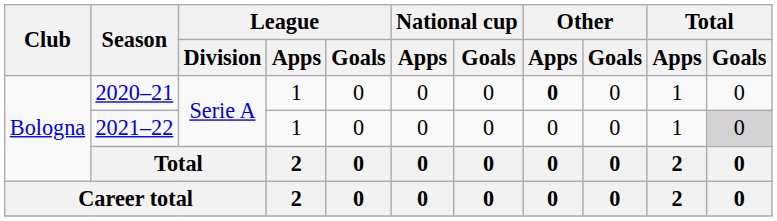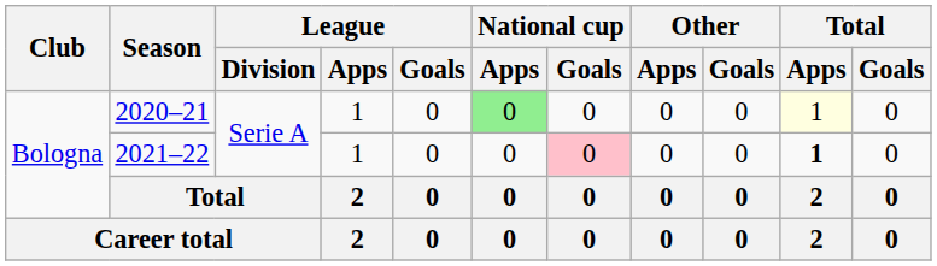2020–21 | National cup / Apps: no background -> lightgreen background
2020–21 | Other / Apps: bold -> normal
2020–21 | Total / Apps: no background -> lightyellow background
2021–22 | National cup / Goals: no background -> pink background
2021–22 | Total / Apps: normal -> bold
2021–22 | Total / Goals: lightgrey background -> no background
